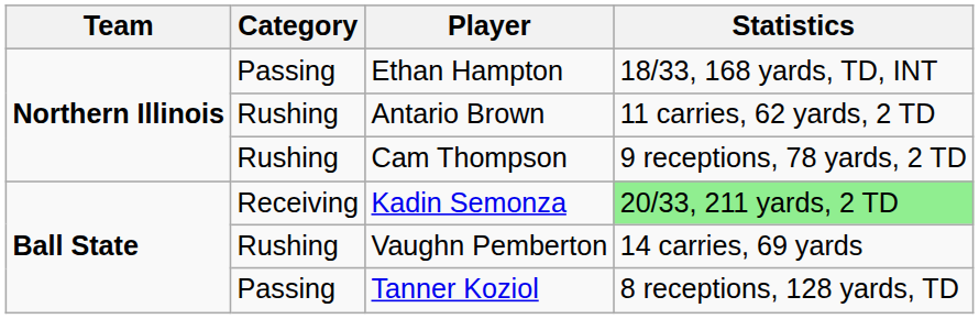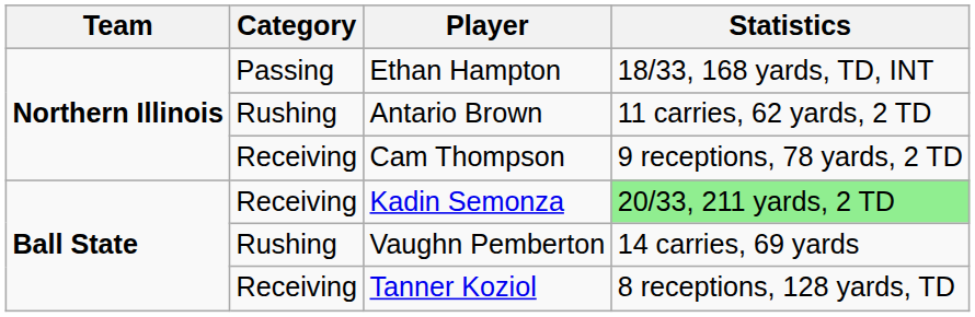Cam Thompson | Category: Rushing -> Receiving
Tanner Koziol | Category: Passing -> Receiving
